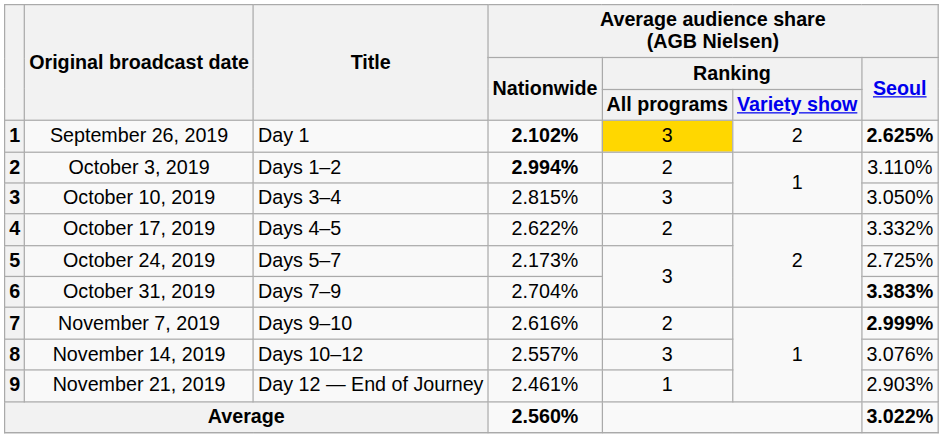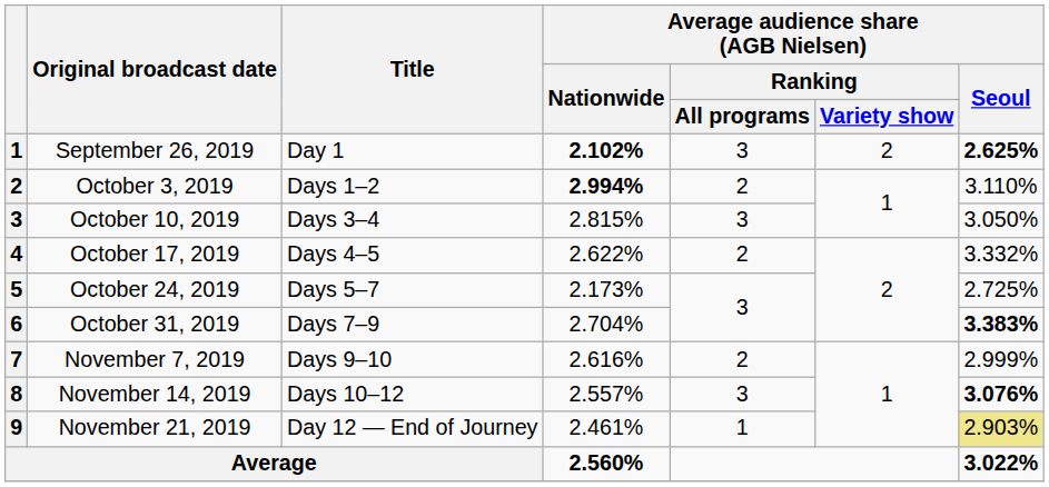September 26, 2019 | column 5: gold background -> no background
November 7, 2019 | Average audience share (AGB Nielsen) / Seoul: bold -> normal
November 14, 2019 | Average audience share (AGB Nielsen) / Seoul: normal -> bold
November 21, 2019 | Average audience share (AGB Nielsen) / Seoul: no background -> khaki background
